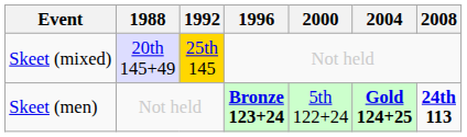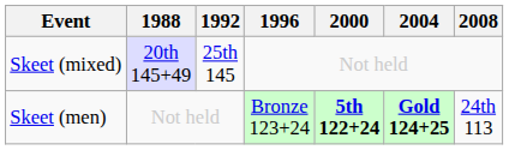Skeet (mixed) | 1992: gold background -> no background
Skeet (men) | 1996: bold -> normal
Skeet (men) | 2000: normal -> bold
Skeet (men) | 2008: bold -> normal
